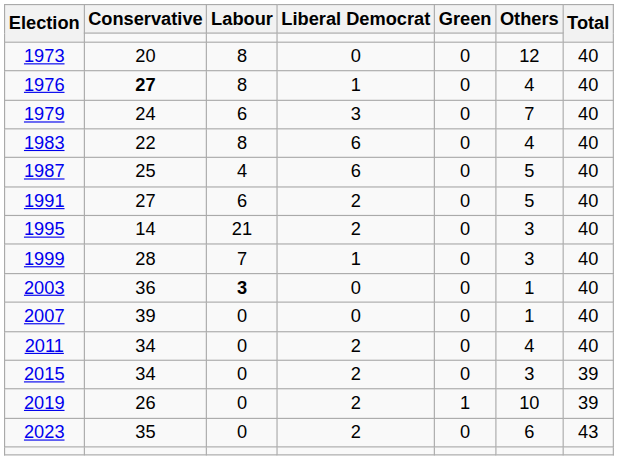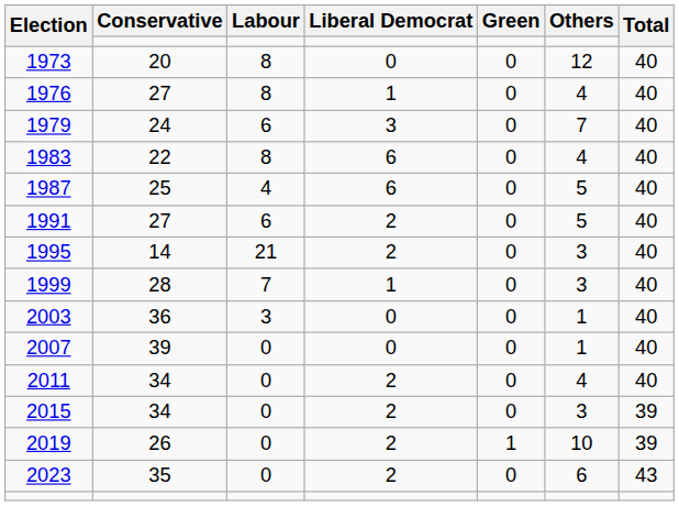1976 | Conservative: bold -> normal
2003 | Labour: bold -> normal
